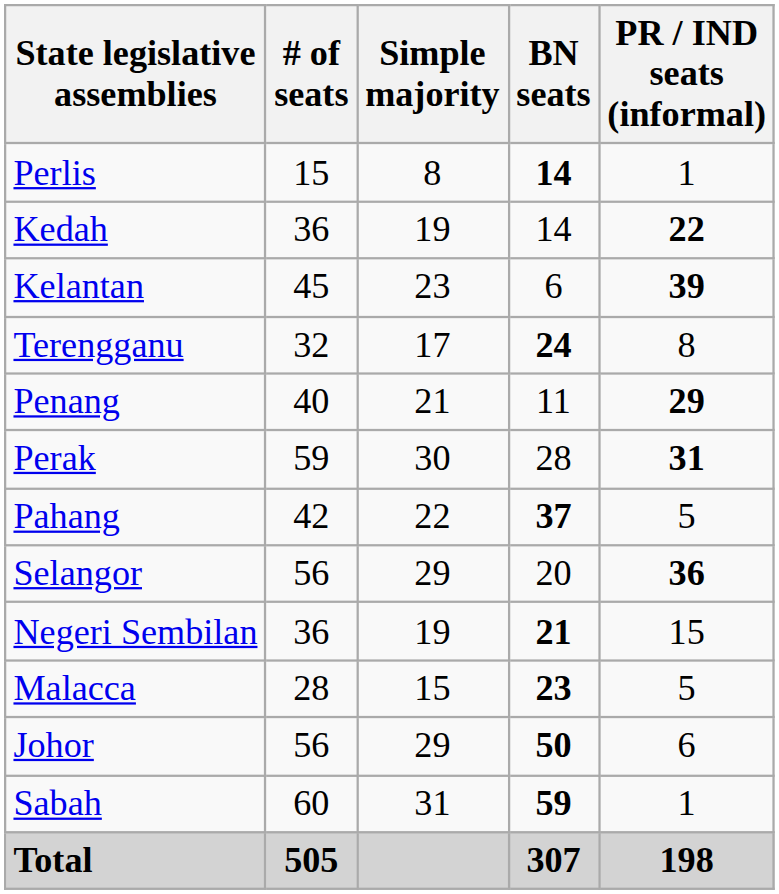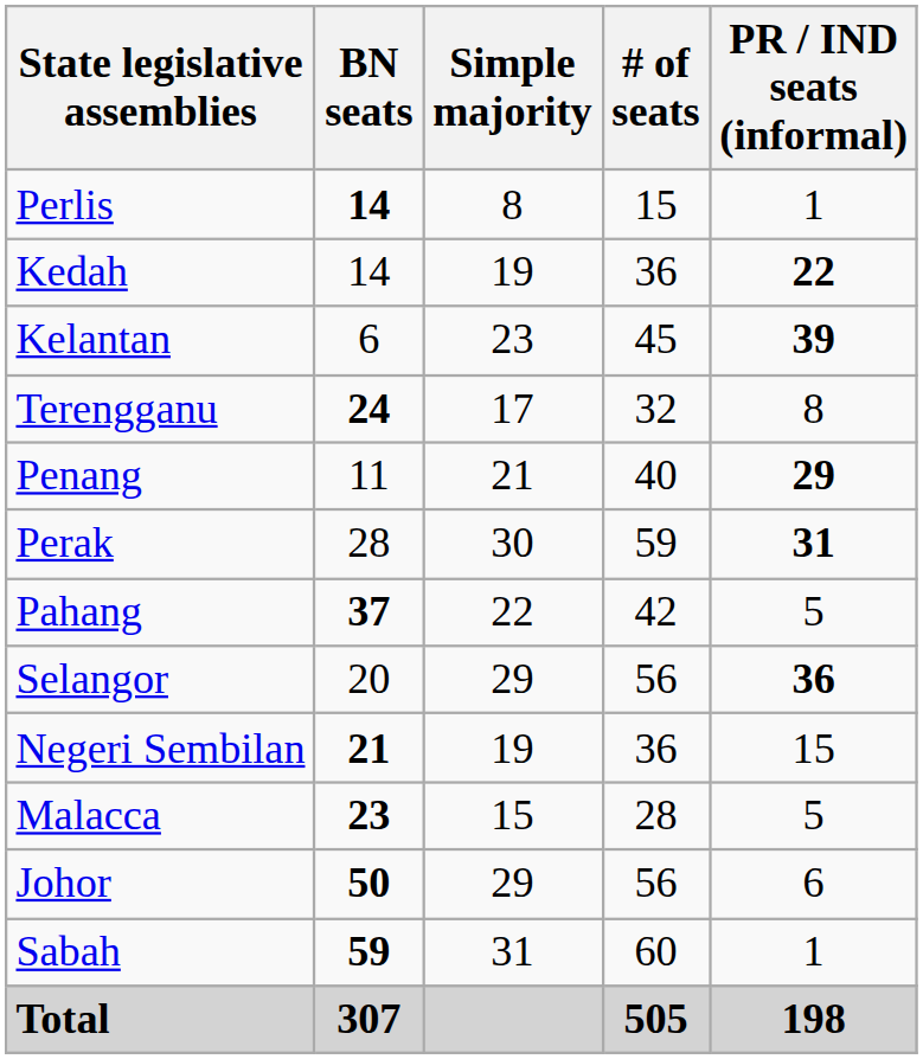columns swapped: # of seats <-> BN seats
